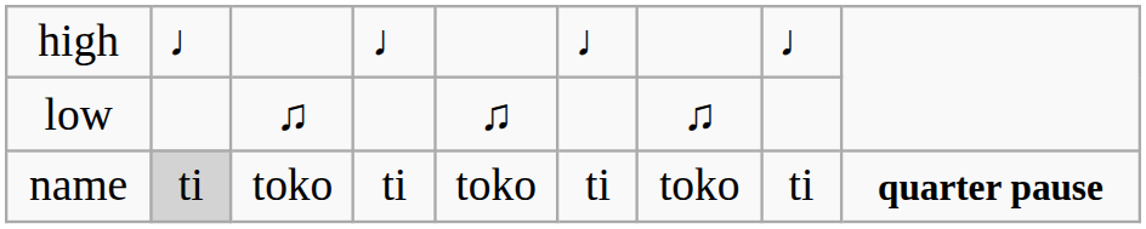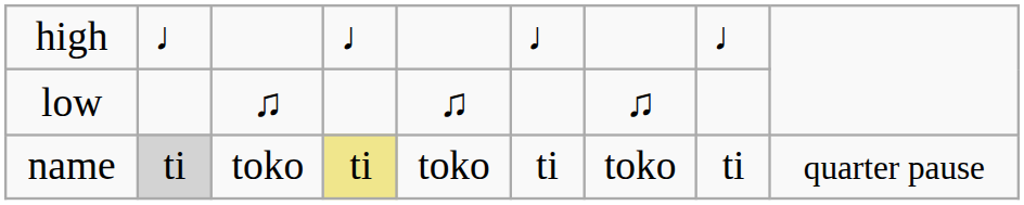name | column 4: no background -> khaki background
name | column 9: bold -> normal
